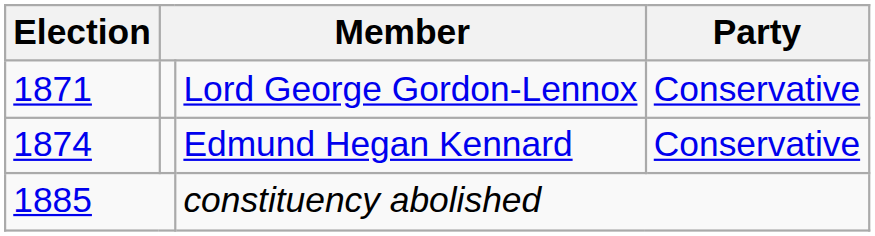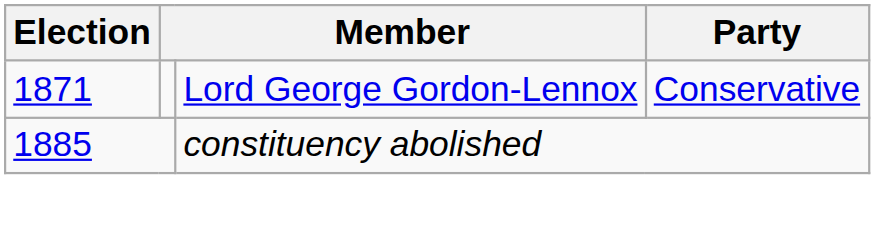- row: 1874 | Edmund Hegan Kennard | Conservative
